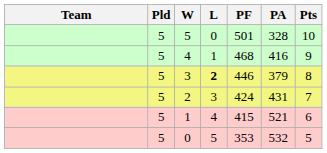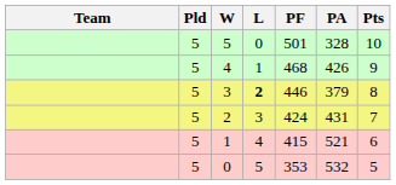row 3 | PA: 416 -> 426
